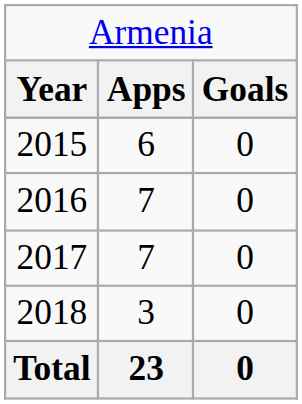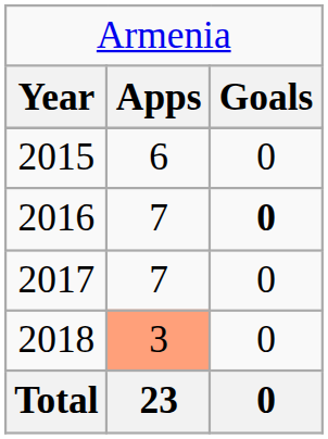2016 | column 3: normal -> bold
2018 | column 2: no background -> lightsalmon background
